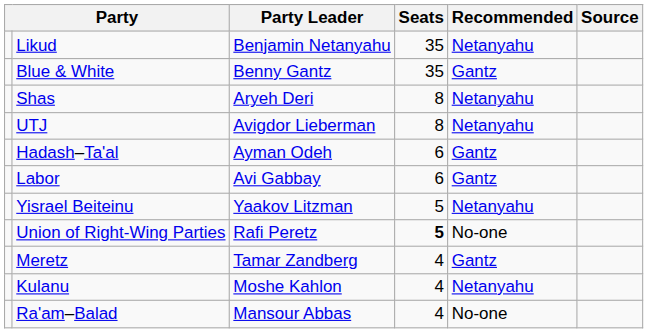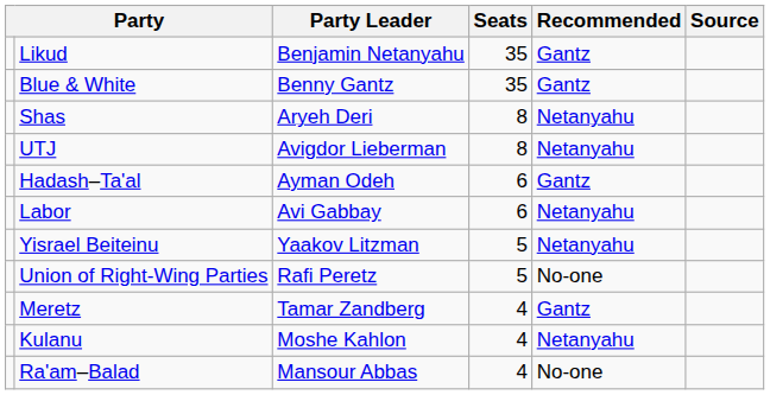Likud | Recommended: Netanyahu -> Gantz
Labor | Recommended: Gantz -> Netanyahu
Union of Right-Wing Parties | Seats: bold -> normal
